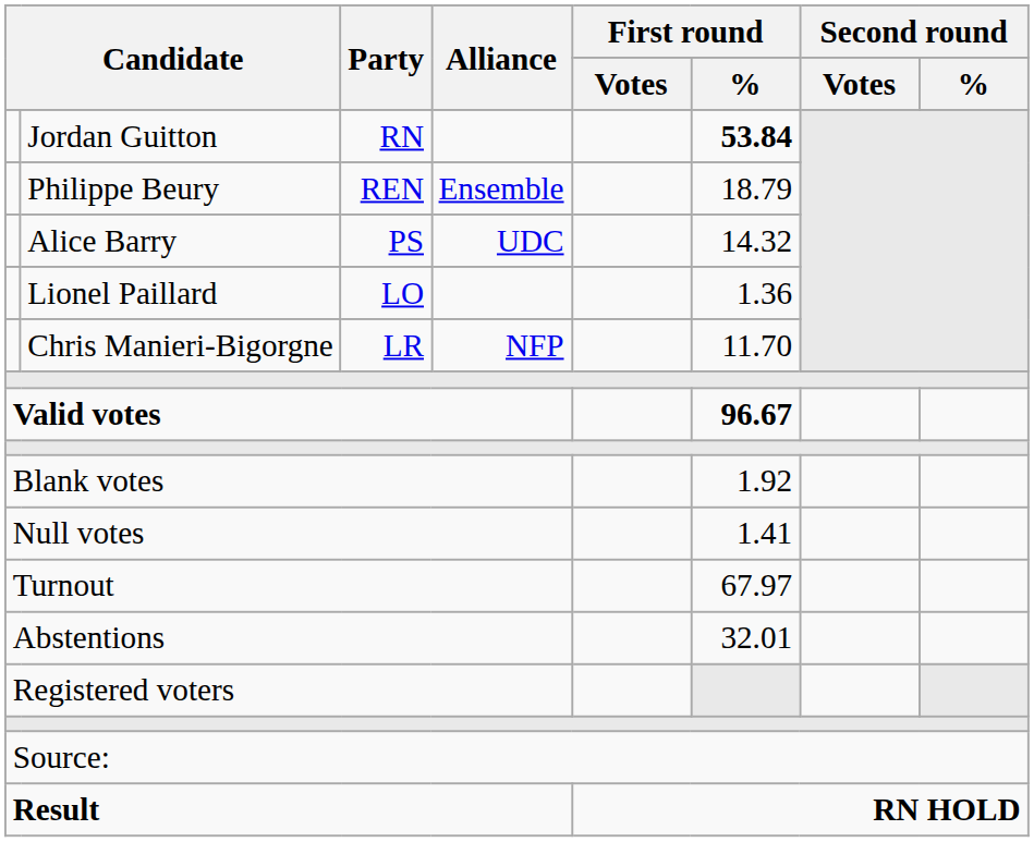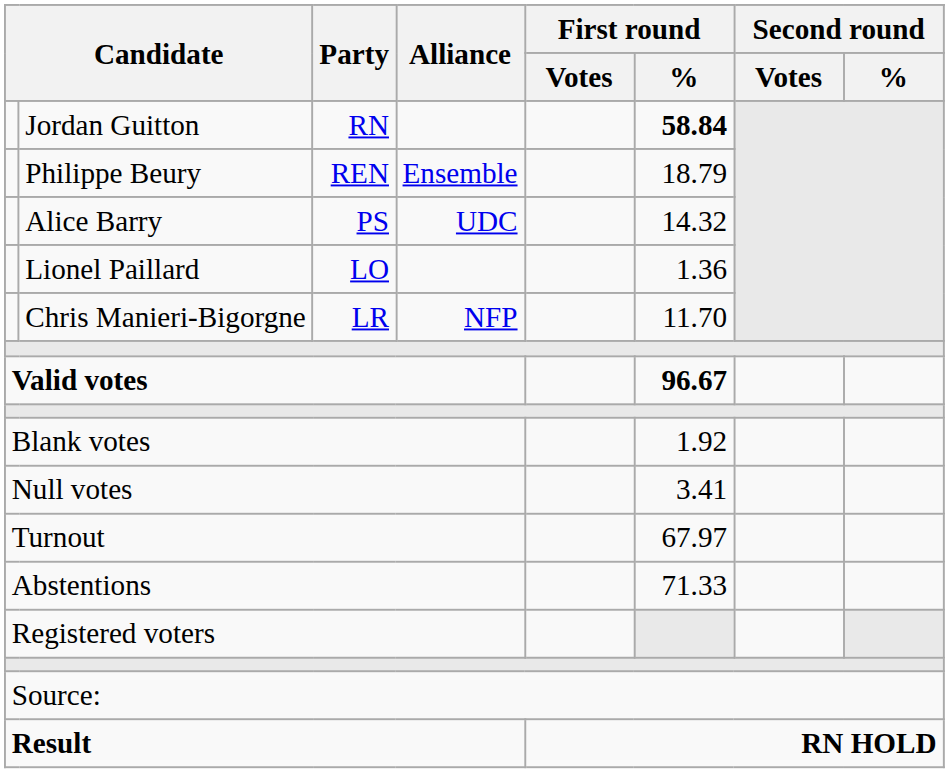Jordan Guitton | First round / %: 53.84 -> 58.84
Null votes | First round / %: 1.41 -> 3.41
Abstentions | First round / %: 32.01 -> 71.33
